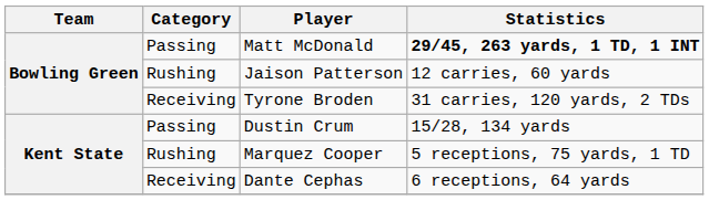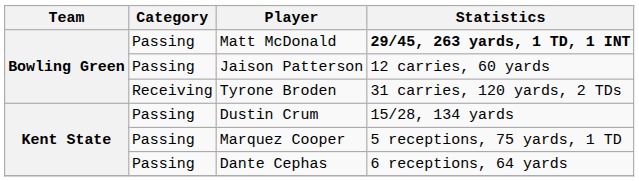Jaison Patterson | Category: Rushing -> Passing
Marquez Cooper | Category: Rushing -> Passing
Dante Cephas | Category: Receiving -> Passing
